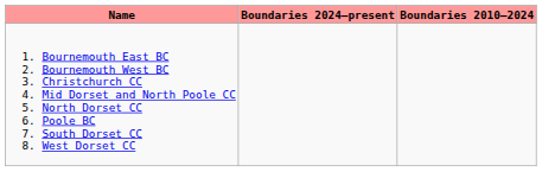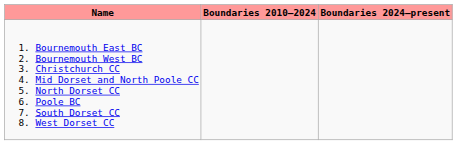columns swapped: Boundaries 2010–2024 <-> Boundaries 2024–present
